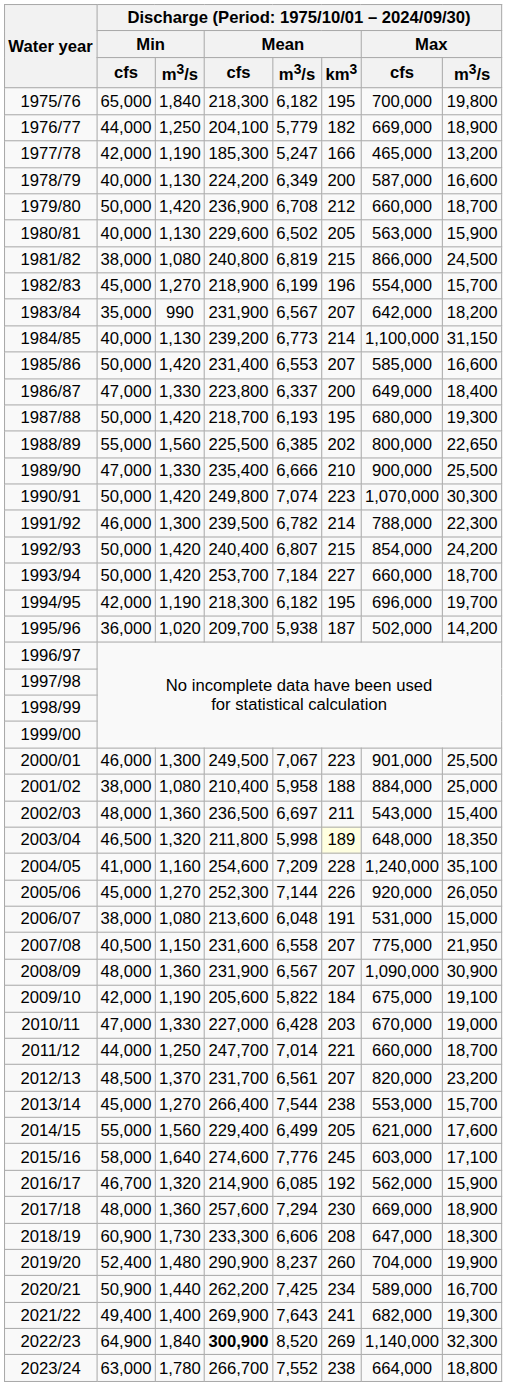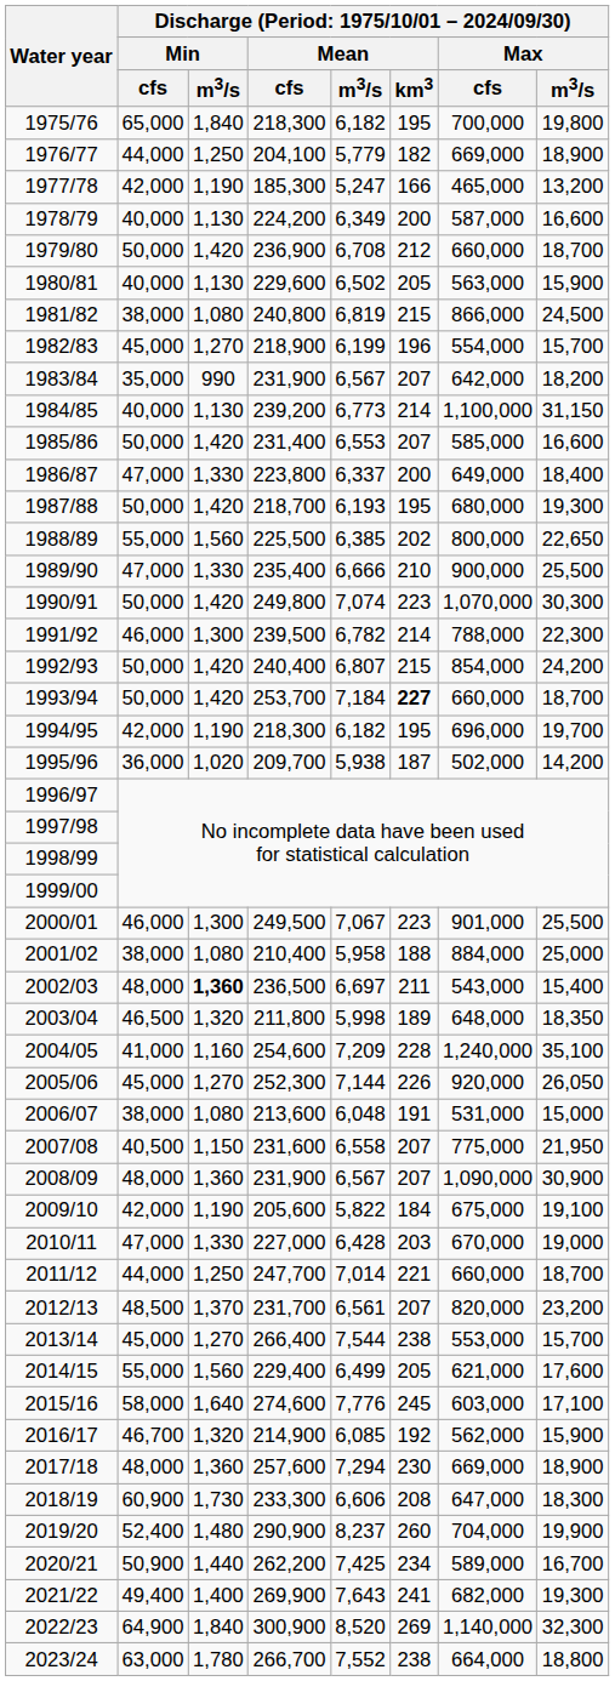1993/94 | column 6: normal -> bold
2002/03 | column 3: normal -> bold
2003/04 | column 6: lightyellow background -> no background
2022/23 | column 4: bold -> normal
